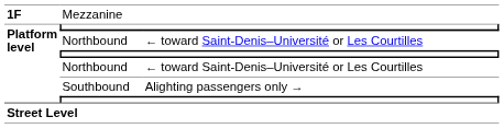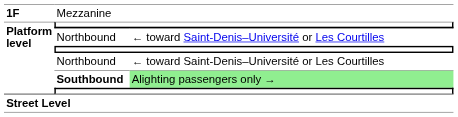Southbound | column 2: normal -> bold
Southbound | column 3: no background -> lightgreen background
